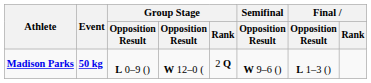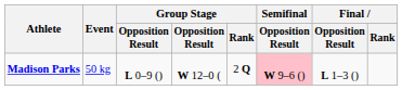Madison Parks | Event: bold -> normal
Madison Parks | Semifinal / Opposition Result: no background -> pink background
